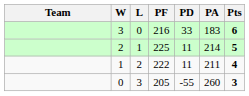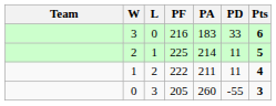columns swapped: PA <-> PD
